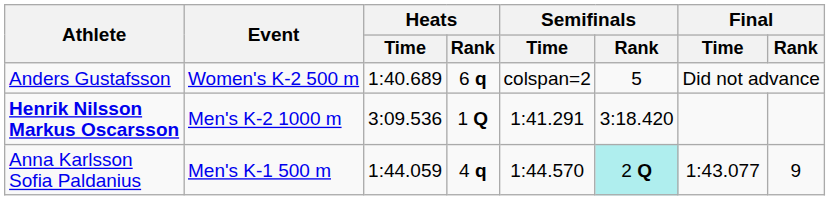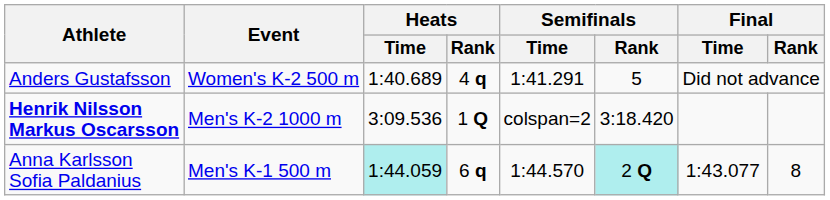Anders Gustafsson | Heats / Rank: 6 q -> 4 q
Anders Gustafsson | Semifinals / Time: colspan=2 -> 1:41.291
Henrik Nilsson Markus Oscarsson | Semifinals / Time: 1:41.291 -> colspan=2
Anna Karlsson Sofia Paldanius | Heats / Time: no background -> paleturquoise background
Anna Karlsson Sofia Paldanius | Heats / Rank: 4 q -> 6 q
Anna Karlsson Sofia Paldanius | Final / Rank: 9 -> 8
